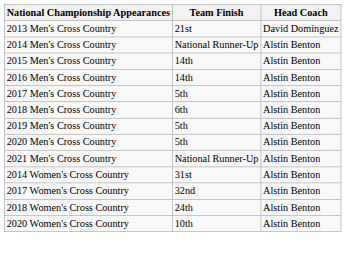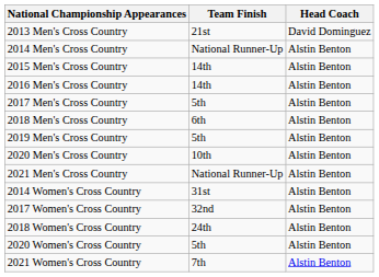2020 Men's Cross Country | Team Finish: 5th -> 10th
2020 Women's Cross Country | Team Finish: 10th -> 5th
+ row: 2021 Women's Cross Country | 7th | Alstin Benton
